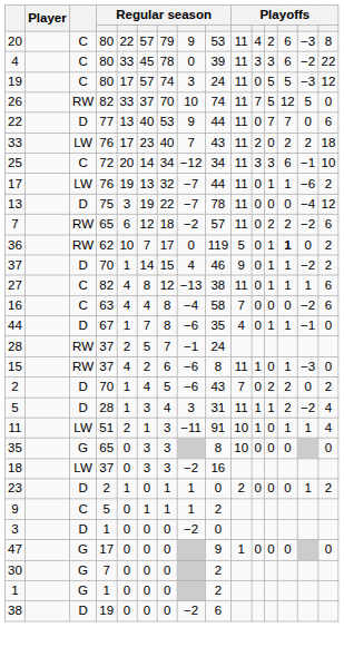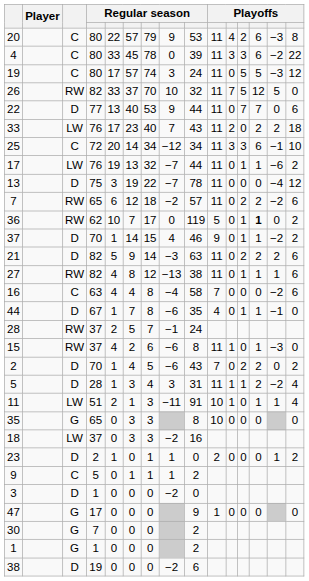26 | column 9: 74 -> 32
+ row: 21 | D | 82 | 5 | 9 | 14 | −3 | 63 | 11 | 0 | 2 | 2 | 2 | 6
27 | column 3: C -> RW
